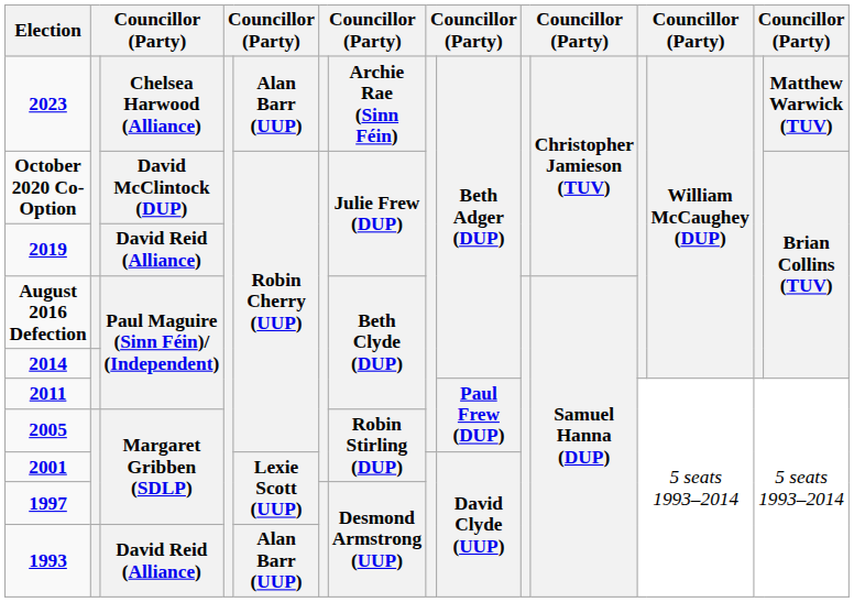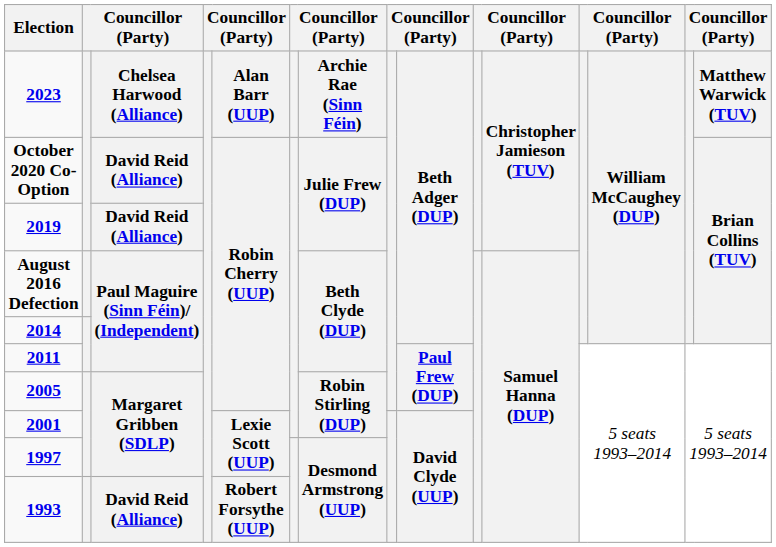October 2020 Co-Option | column 3: David McClintock (DUP) -> David Reid (Alliance)
1993 | column 5: Alan Barr (UUP) -> Robert Forsythe (UUP)
